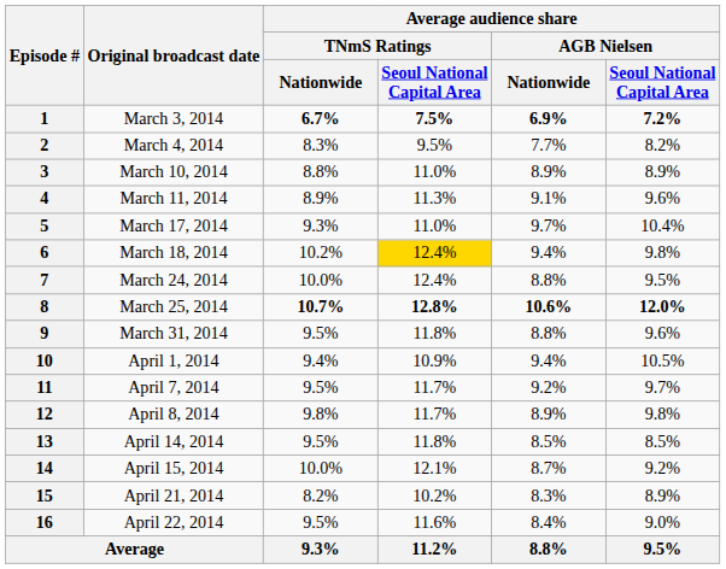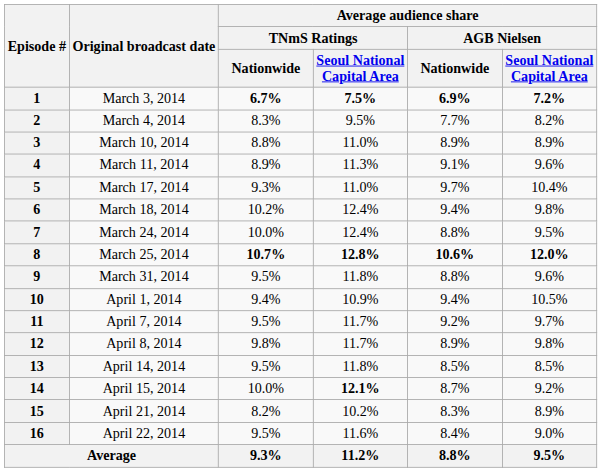6 | column 4: gold background -> no background
14 | column 4: normal -> bold
